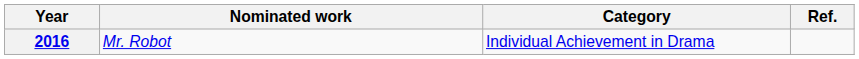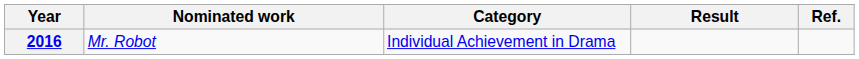+ column: Result
